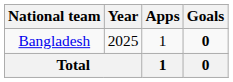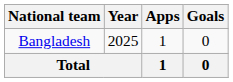Bangladesh | Goals: bold -> normal
